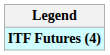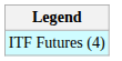row 2 | column 1: bold -> normal
